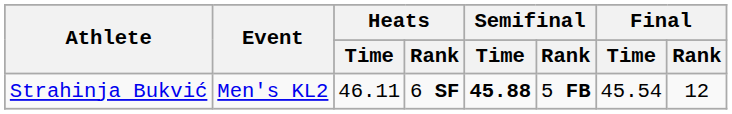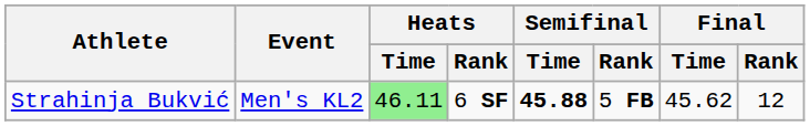Strahinja Bukvić | Heats / Time: no background -> lightgreen background
Strahinja Bukvić | Final / Time: 45.54 -> 45.62
